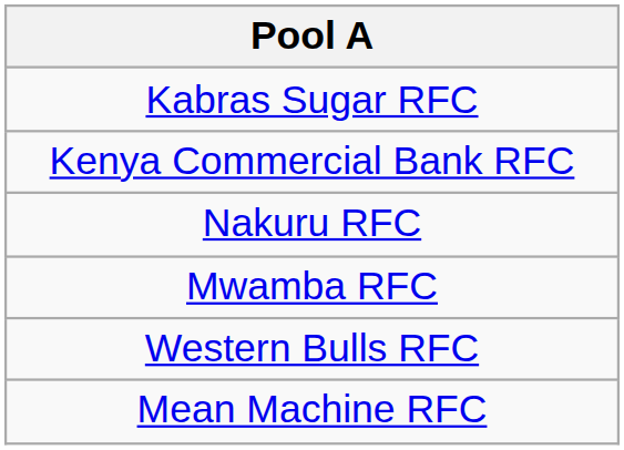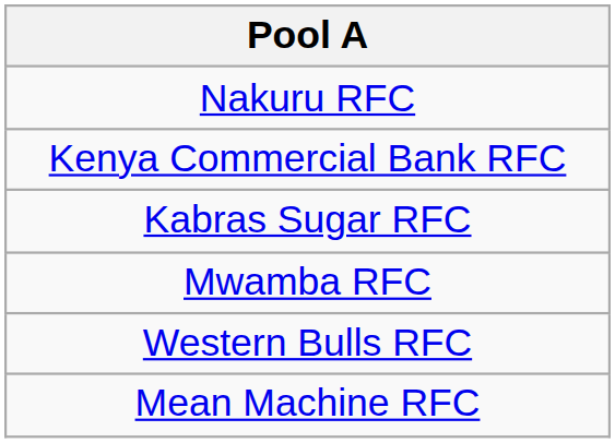row 2 | column 1: Kabras Sugar RFC -> Nakuru RFC
row 4 | column 1: Nakuru RFC -> Kabras Sugar RFC
